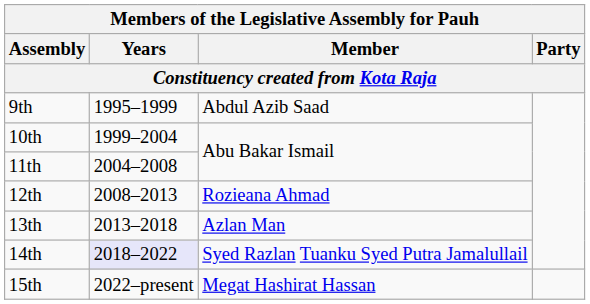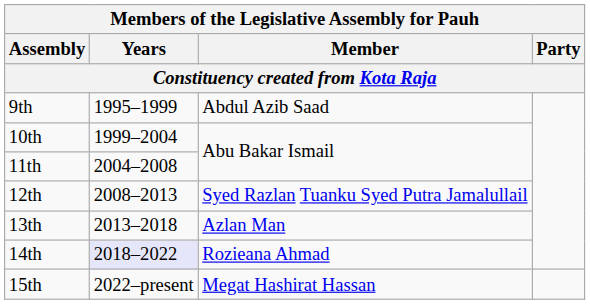12th | Member: Rozieana Ahmad -> Syed Razlan Tuanku Syed Putra Jamalullail
14th | Member: Syed Razlan Tuanku Syed Putra Jamalullail -> Rozieana Ahmad
